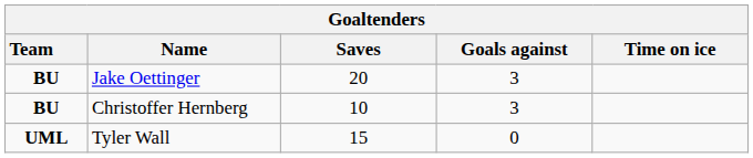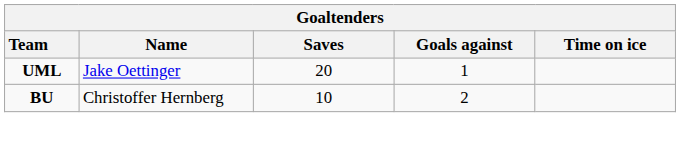Jake Oettinger | Team: BU -> UML
Jake Oettinger | Goals against: 3 -> 1
Christoffer Hernberg | Goals against: 3 -> 2
- row: UML | Tyler Wall | 15 | 0
